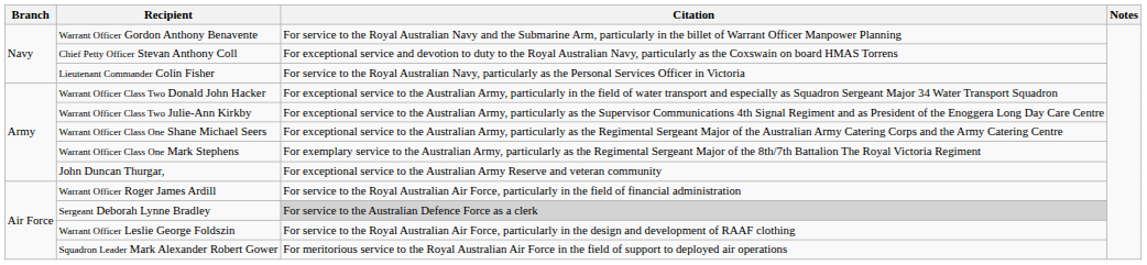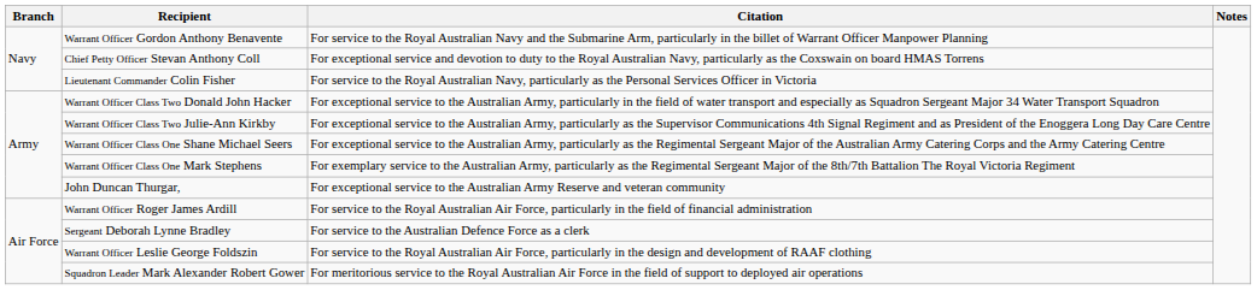Sergeant Deborah Lynne Bradley | Citation: lightgrey background -> no background
